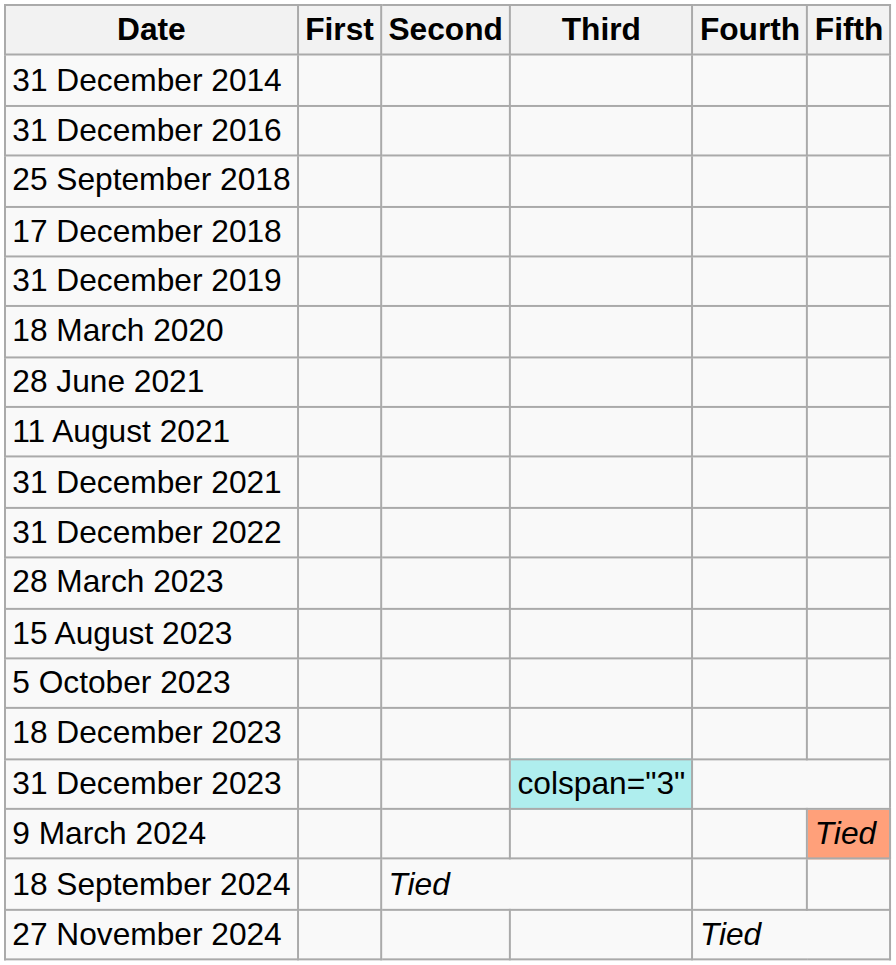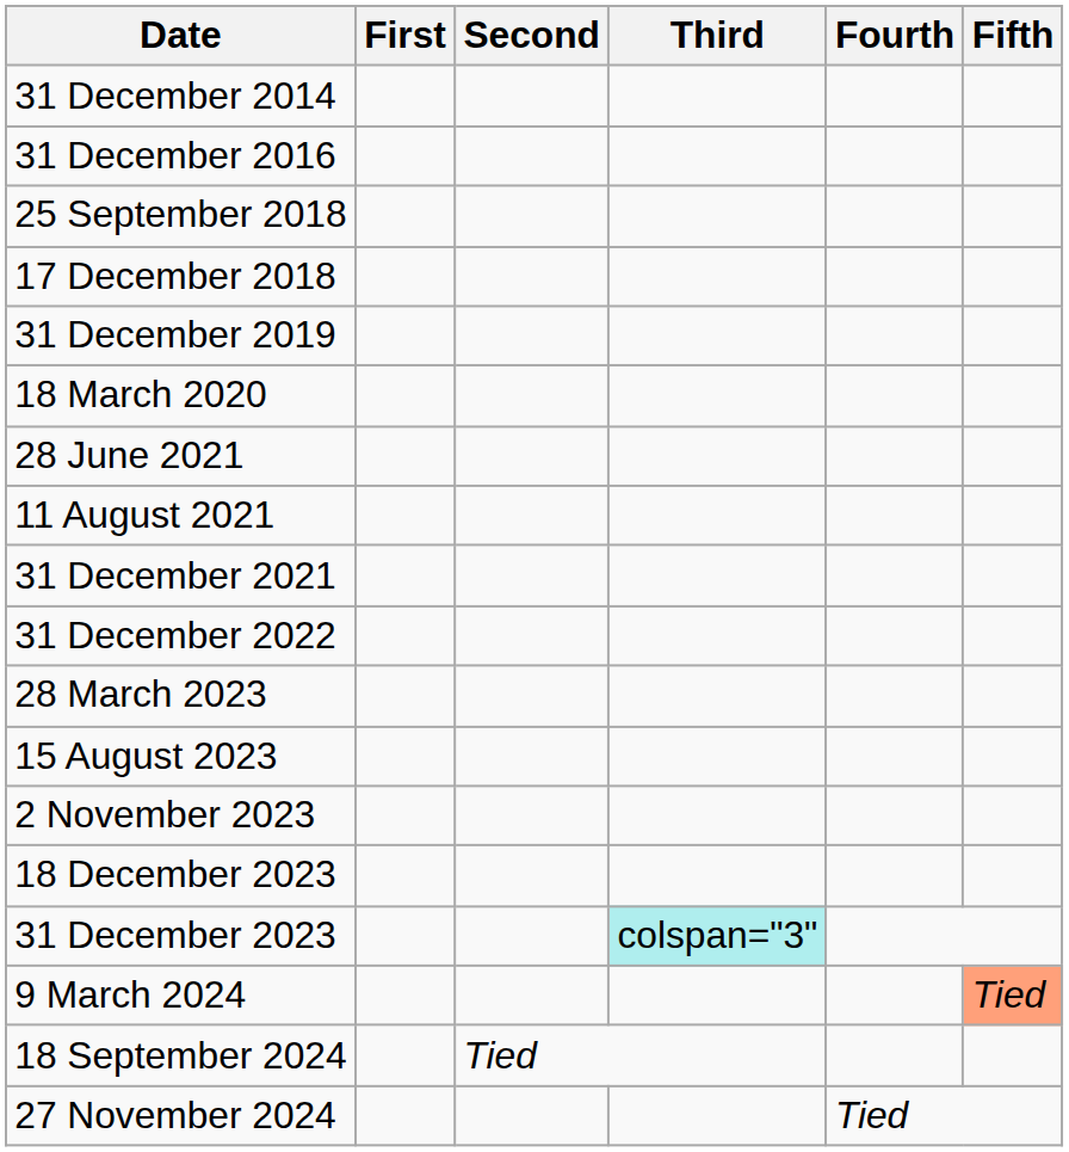- row: 5 October 2023
+ row: 2 November 2023
